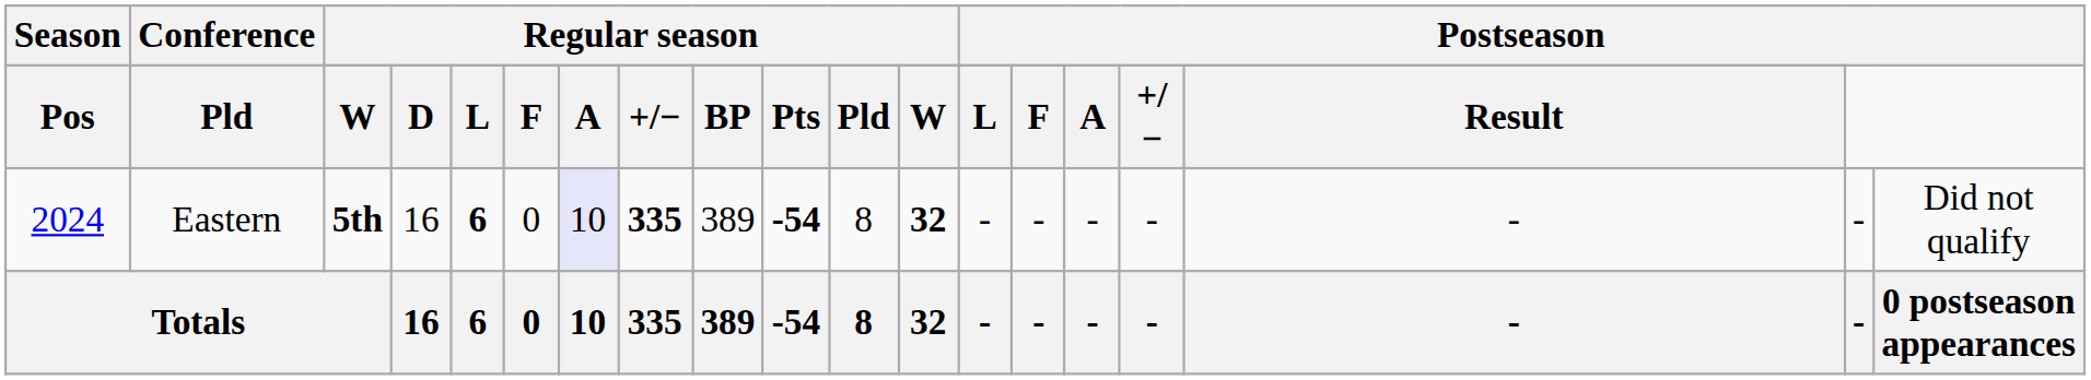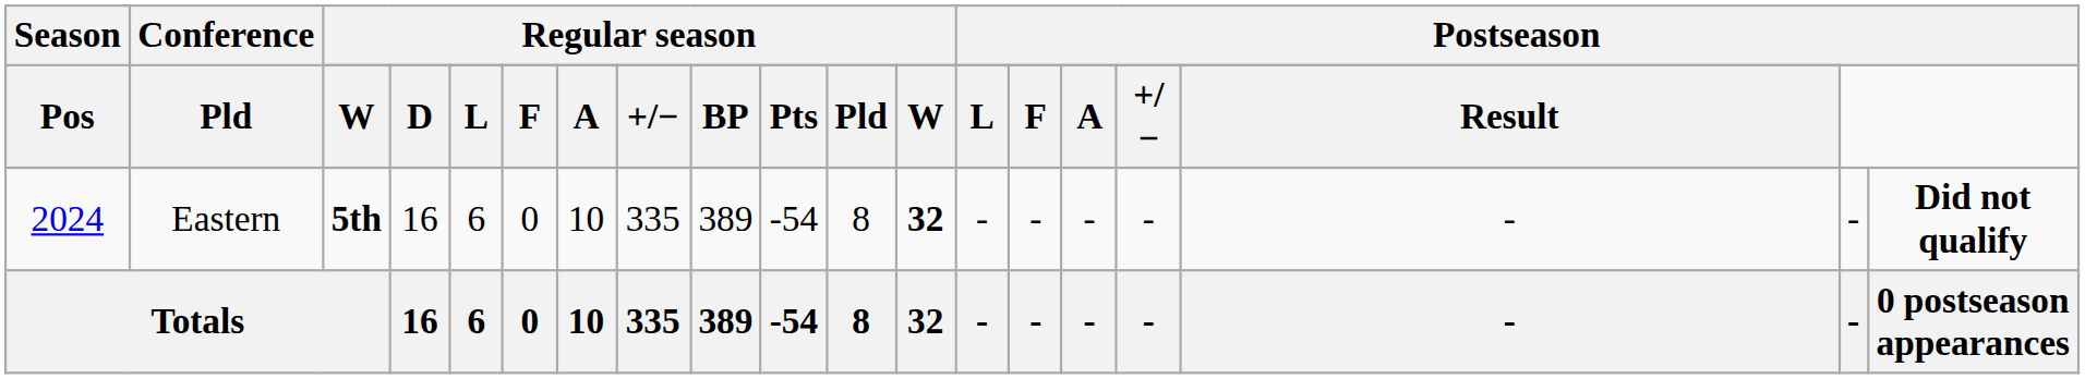Eastern | column 5: bold -> normal
Eastern | column 7: lavender background -> no background
Eastern | column 8: bold -> normal
Eastern | column 10: bold -> normal
Eastern | column 19: normal -> bold
